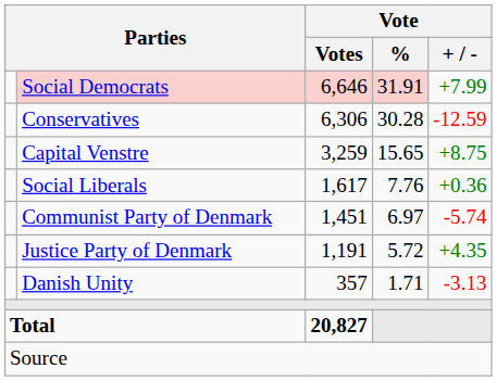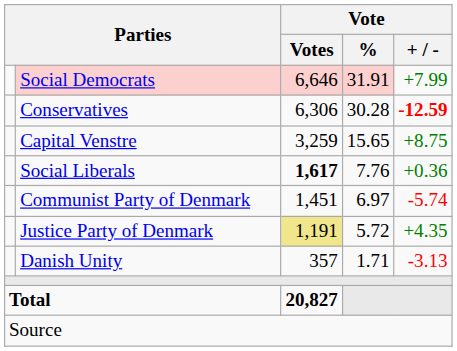Conservatives | Vote / + / -: normal -> bold
Social Liberals | Vote / Votes: normal -> bold
Justice Party of Denmark | Vote / Votes: no background -> khaki background
